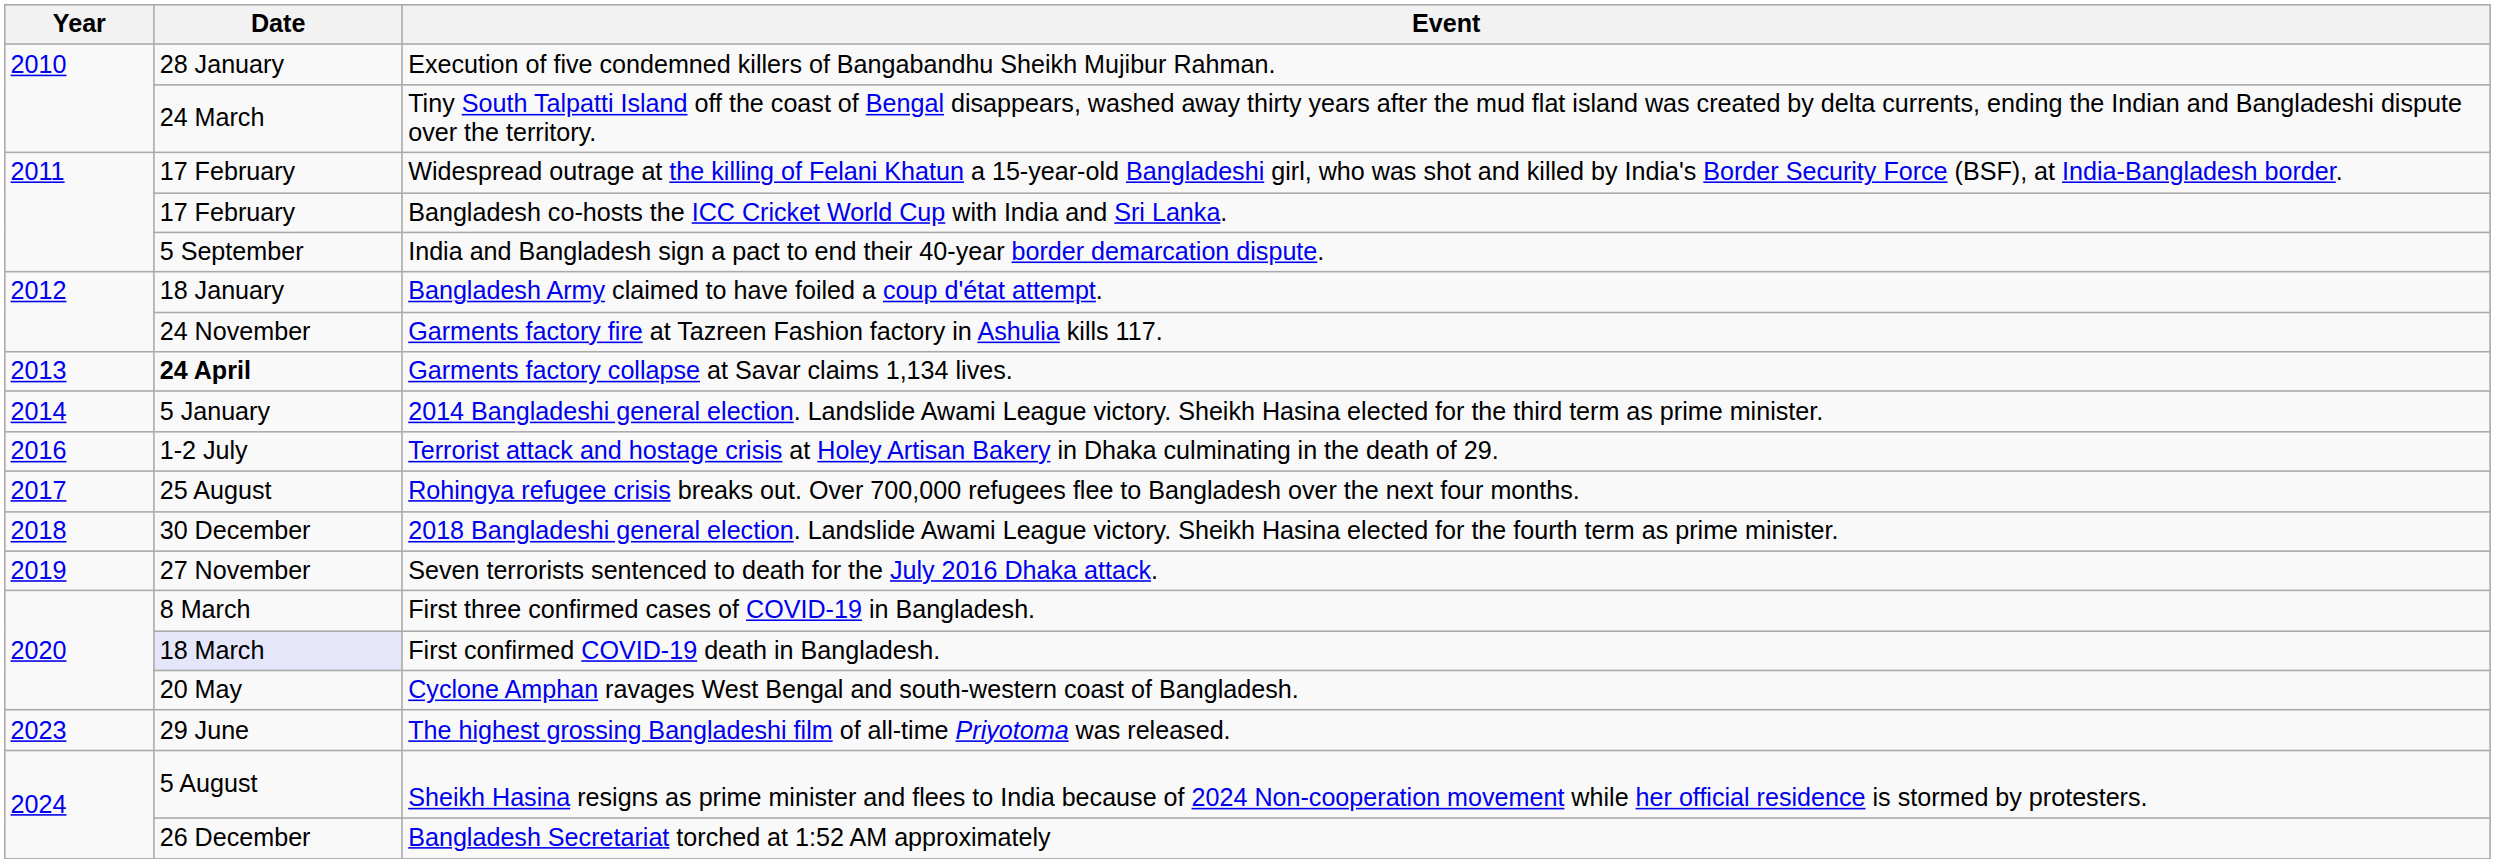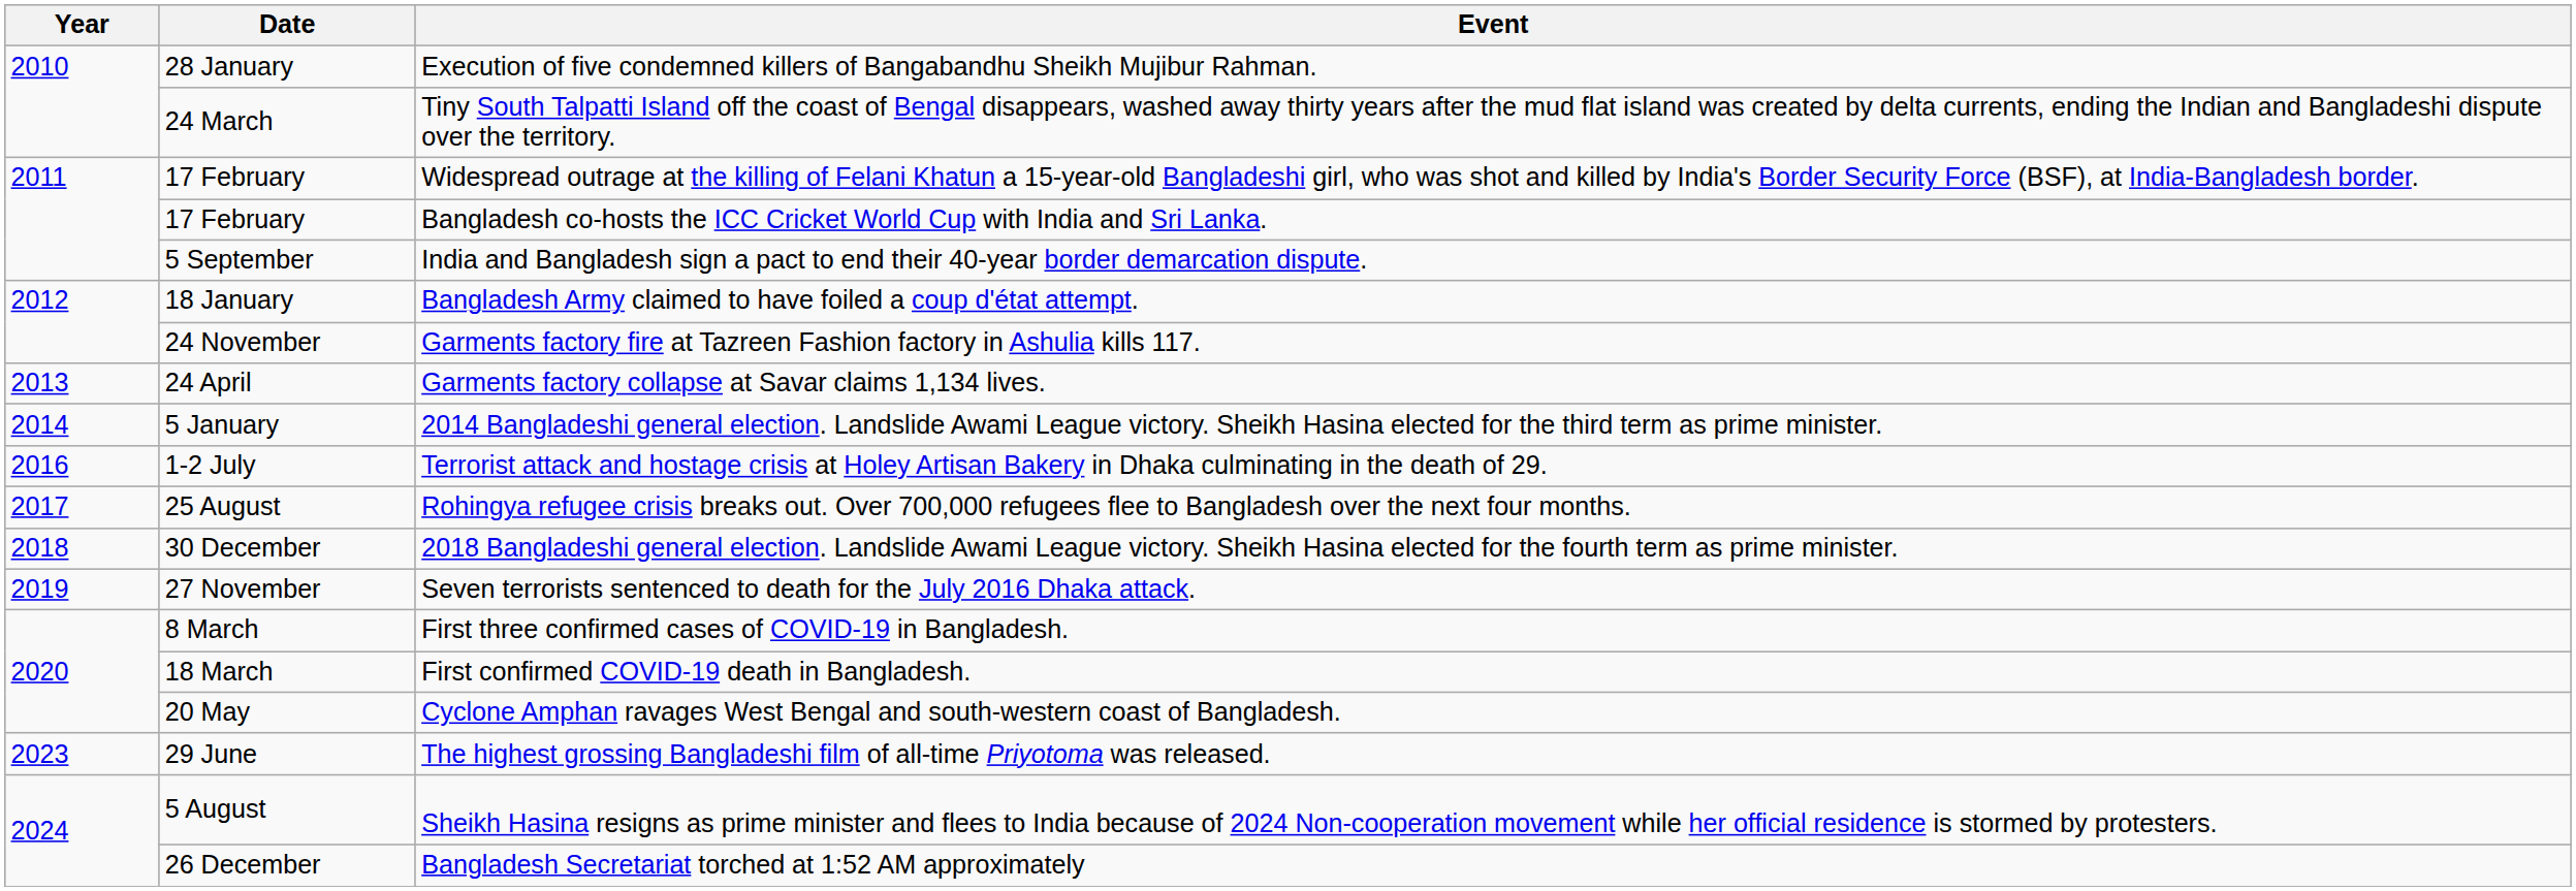Garments factory collapse at Savar claims 1,134 lives. | Date: bold -> normal
First confirmed COVID-19 death in Bangladesh. | Date: lavender background -> no background
